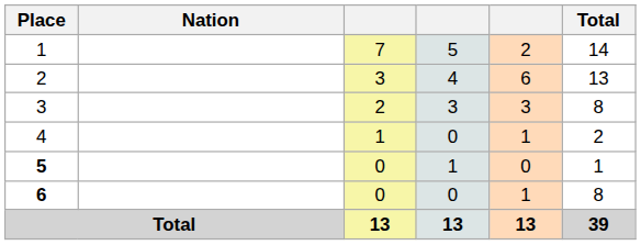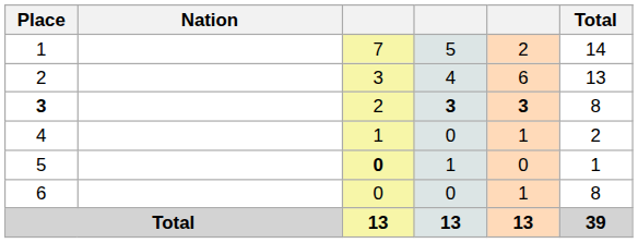row 4 | Place: normal -> bold
row 4 | column 4: normal -> bold
row 4 | column 5: normal -> bold
row 6 | Place: bold -> normal
row 6 | column 3: normal -> bold
row 7 | Place: bold -> normal
